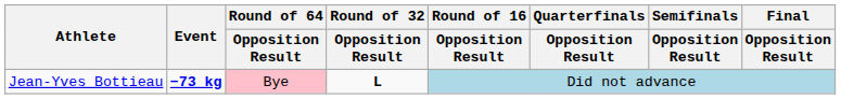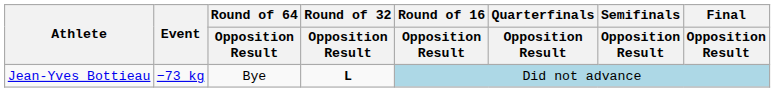Jean-Yves Bottieau | Event: bold -> normal
Jean-Yves Bottieau | Round of 64 / Opposition Result: pink background -> no background
